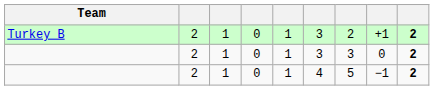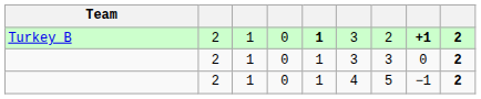Turkey B | column 5: normal -> bold
Turkey B | column 8: normal -> bold
